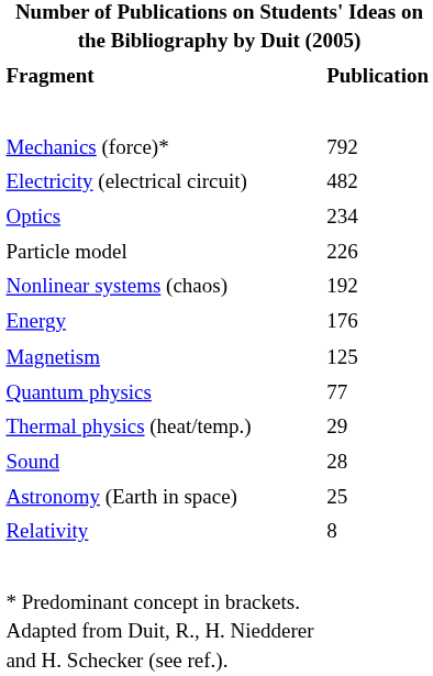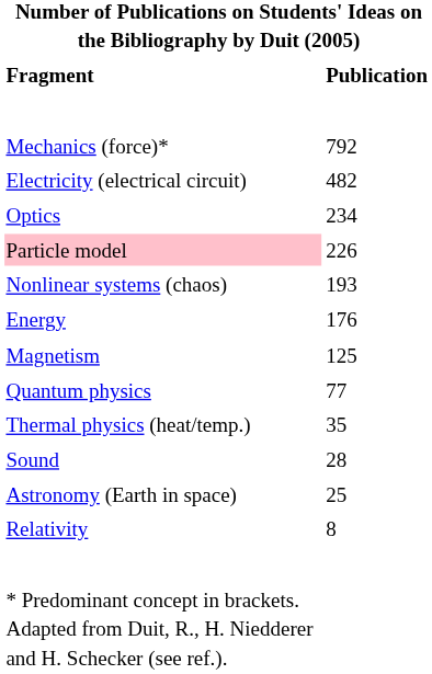row 6 | Fragment: no background -> pink background
row 7 | Publication: 192 -> 193
row 11 | Publication: 29 -> 35
